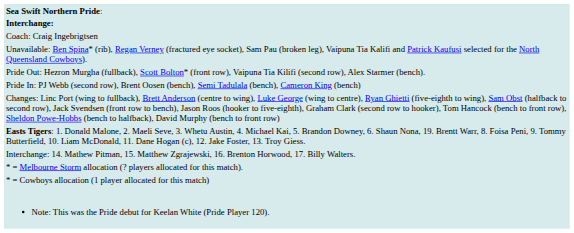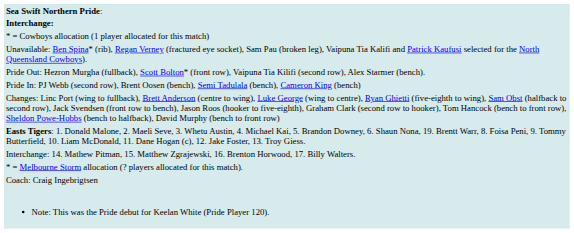row 3 | column 1: Coach: Craig Ingebrigtsen -> * = Cowboys allocation (1 player allocated for this match)
row 11 | column 1: * = Cowboys allocation (1 player allocated for this match) -> Coach: Craig Ingebrigtsen
